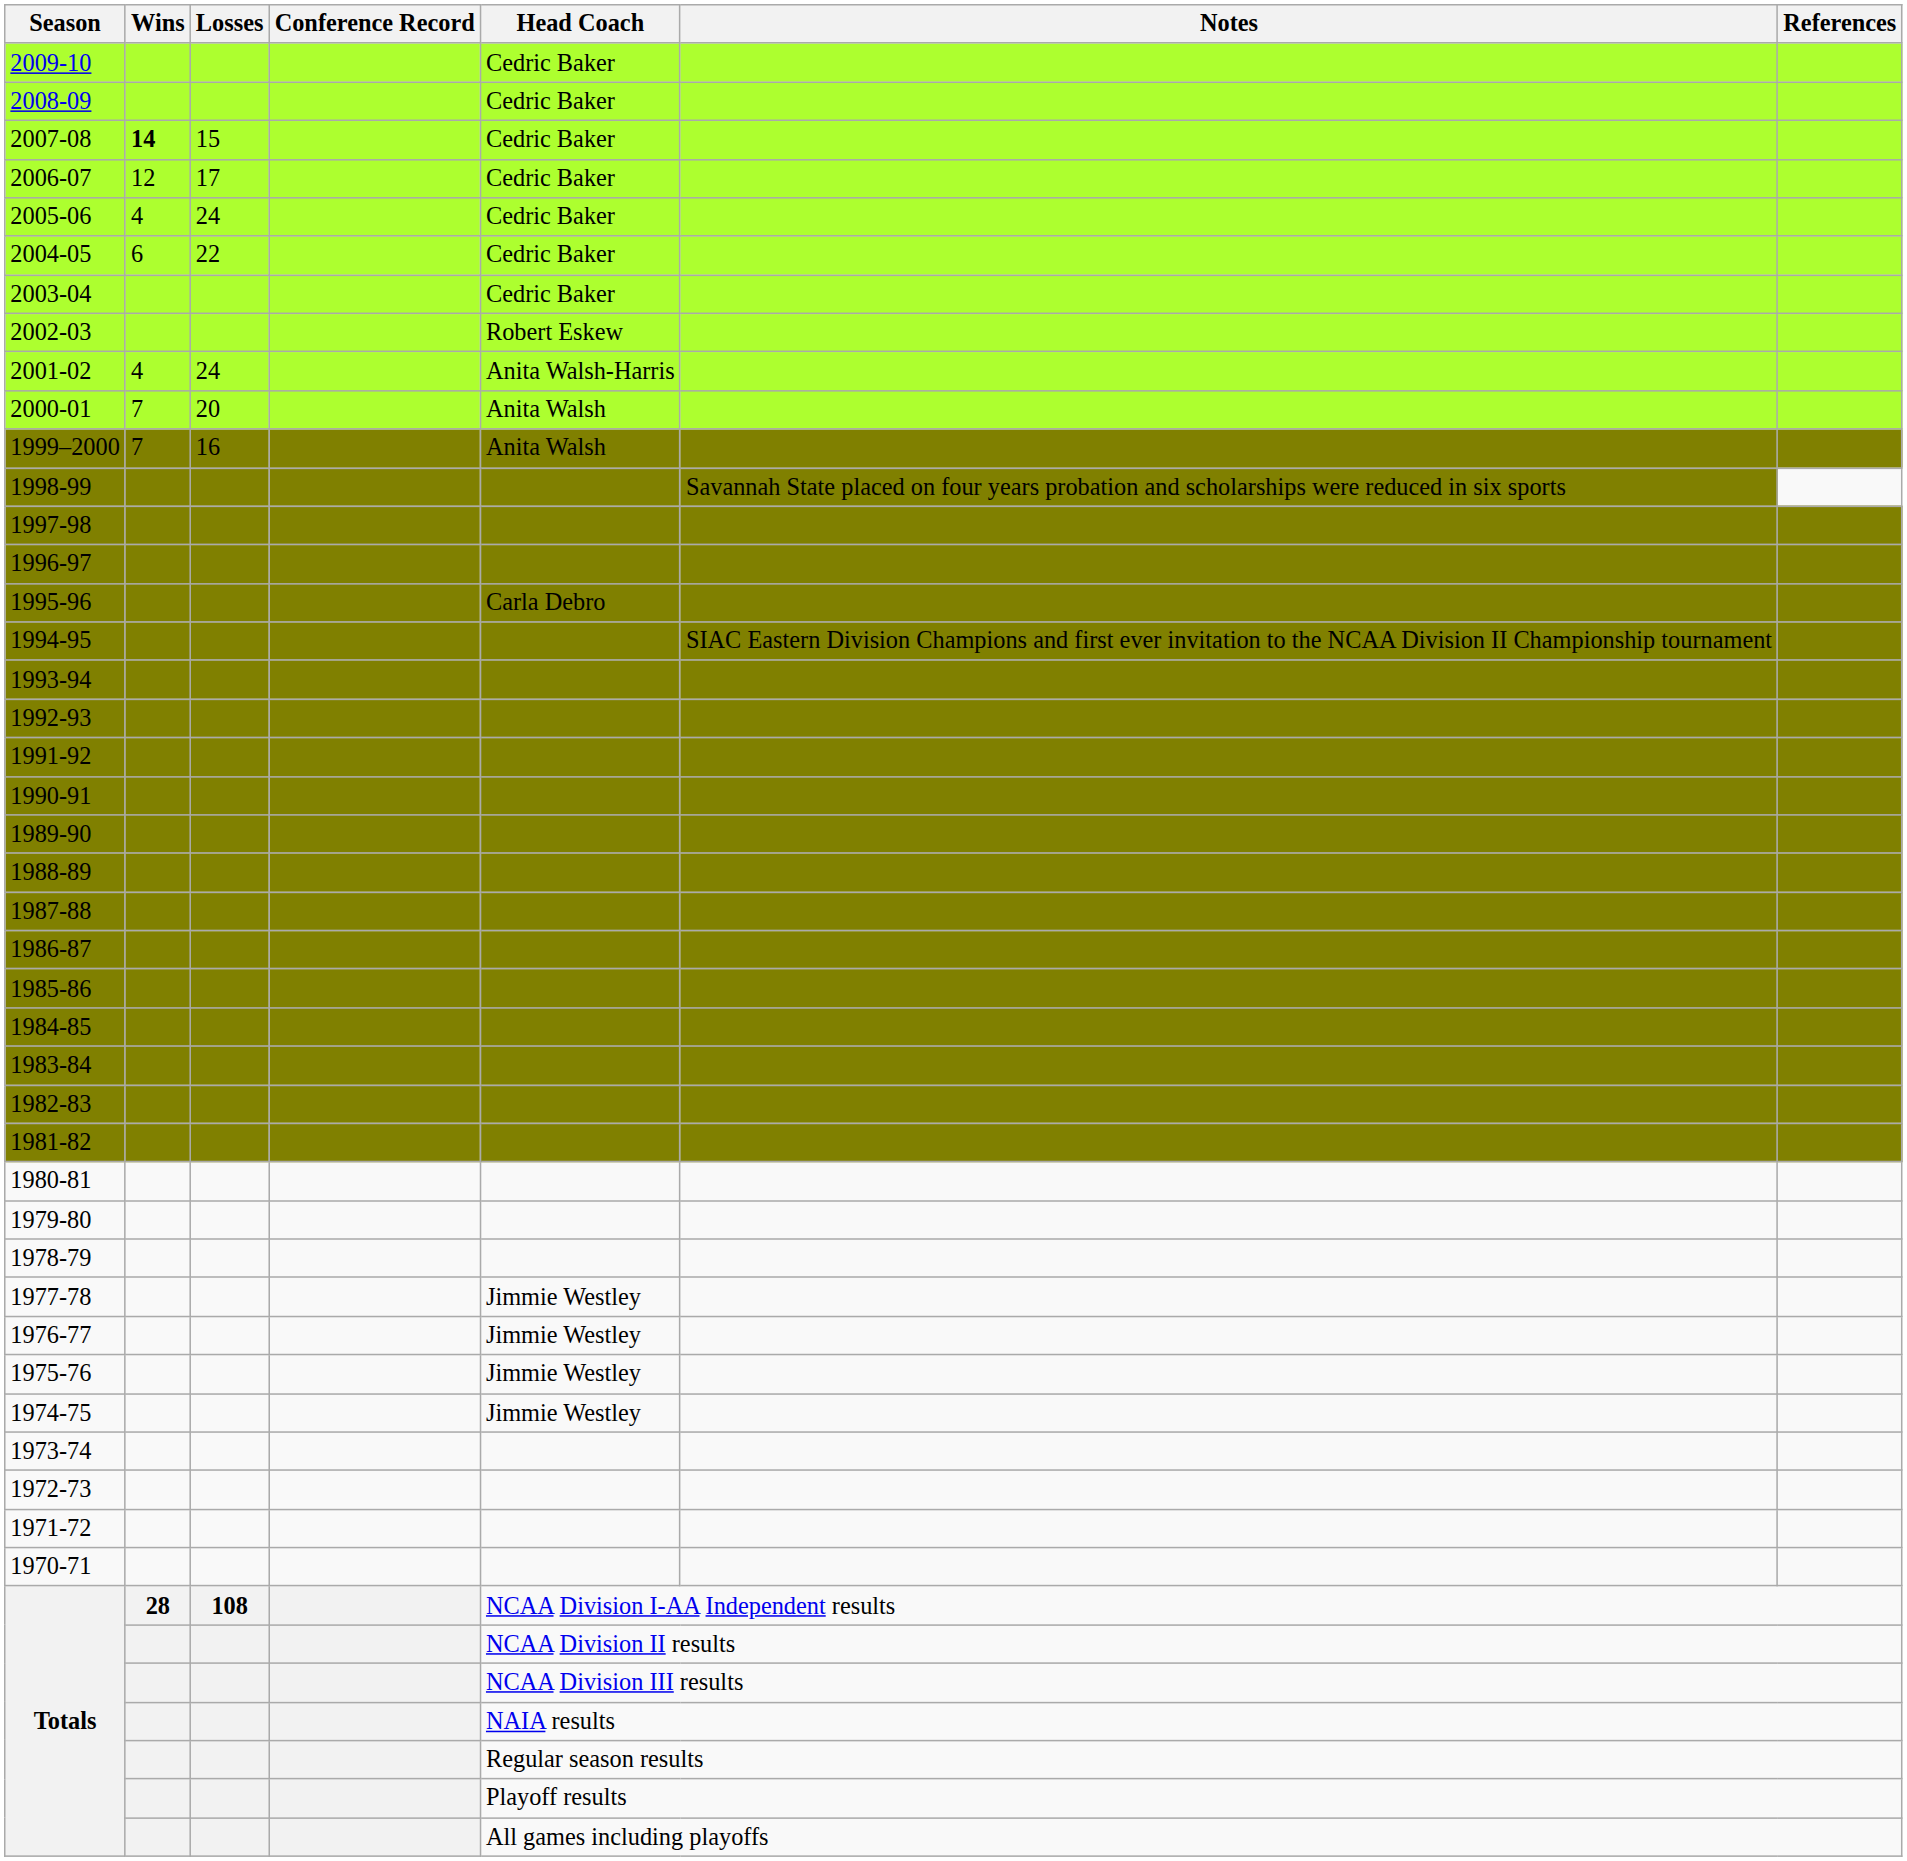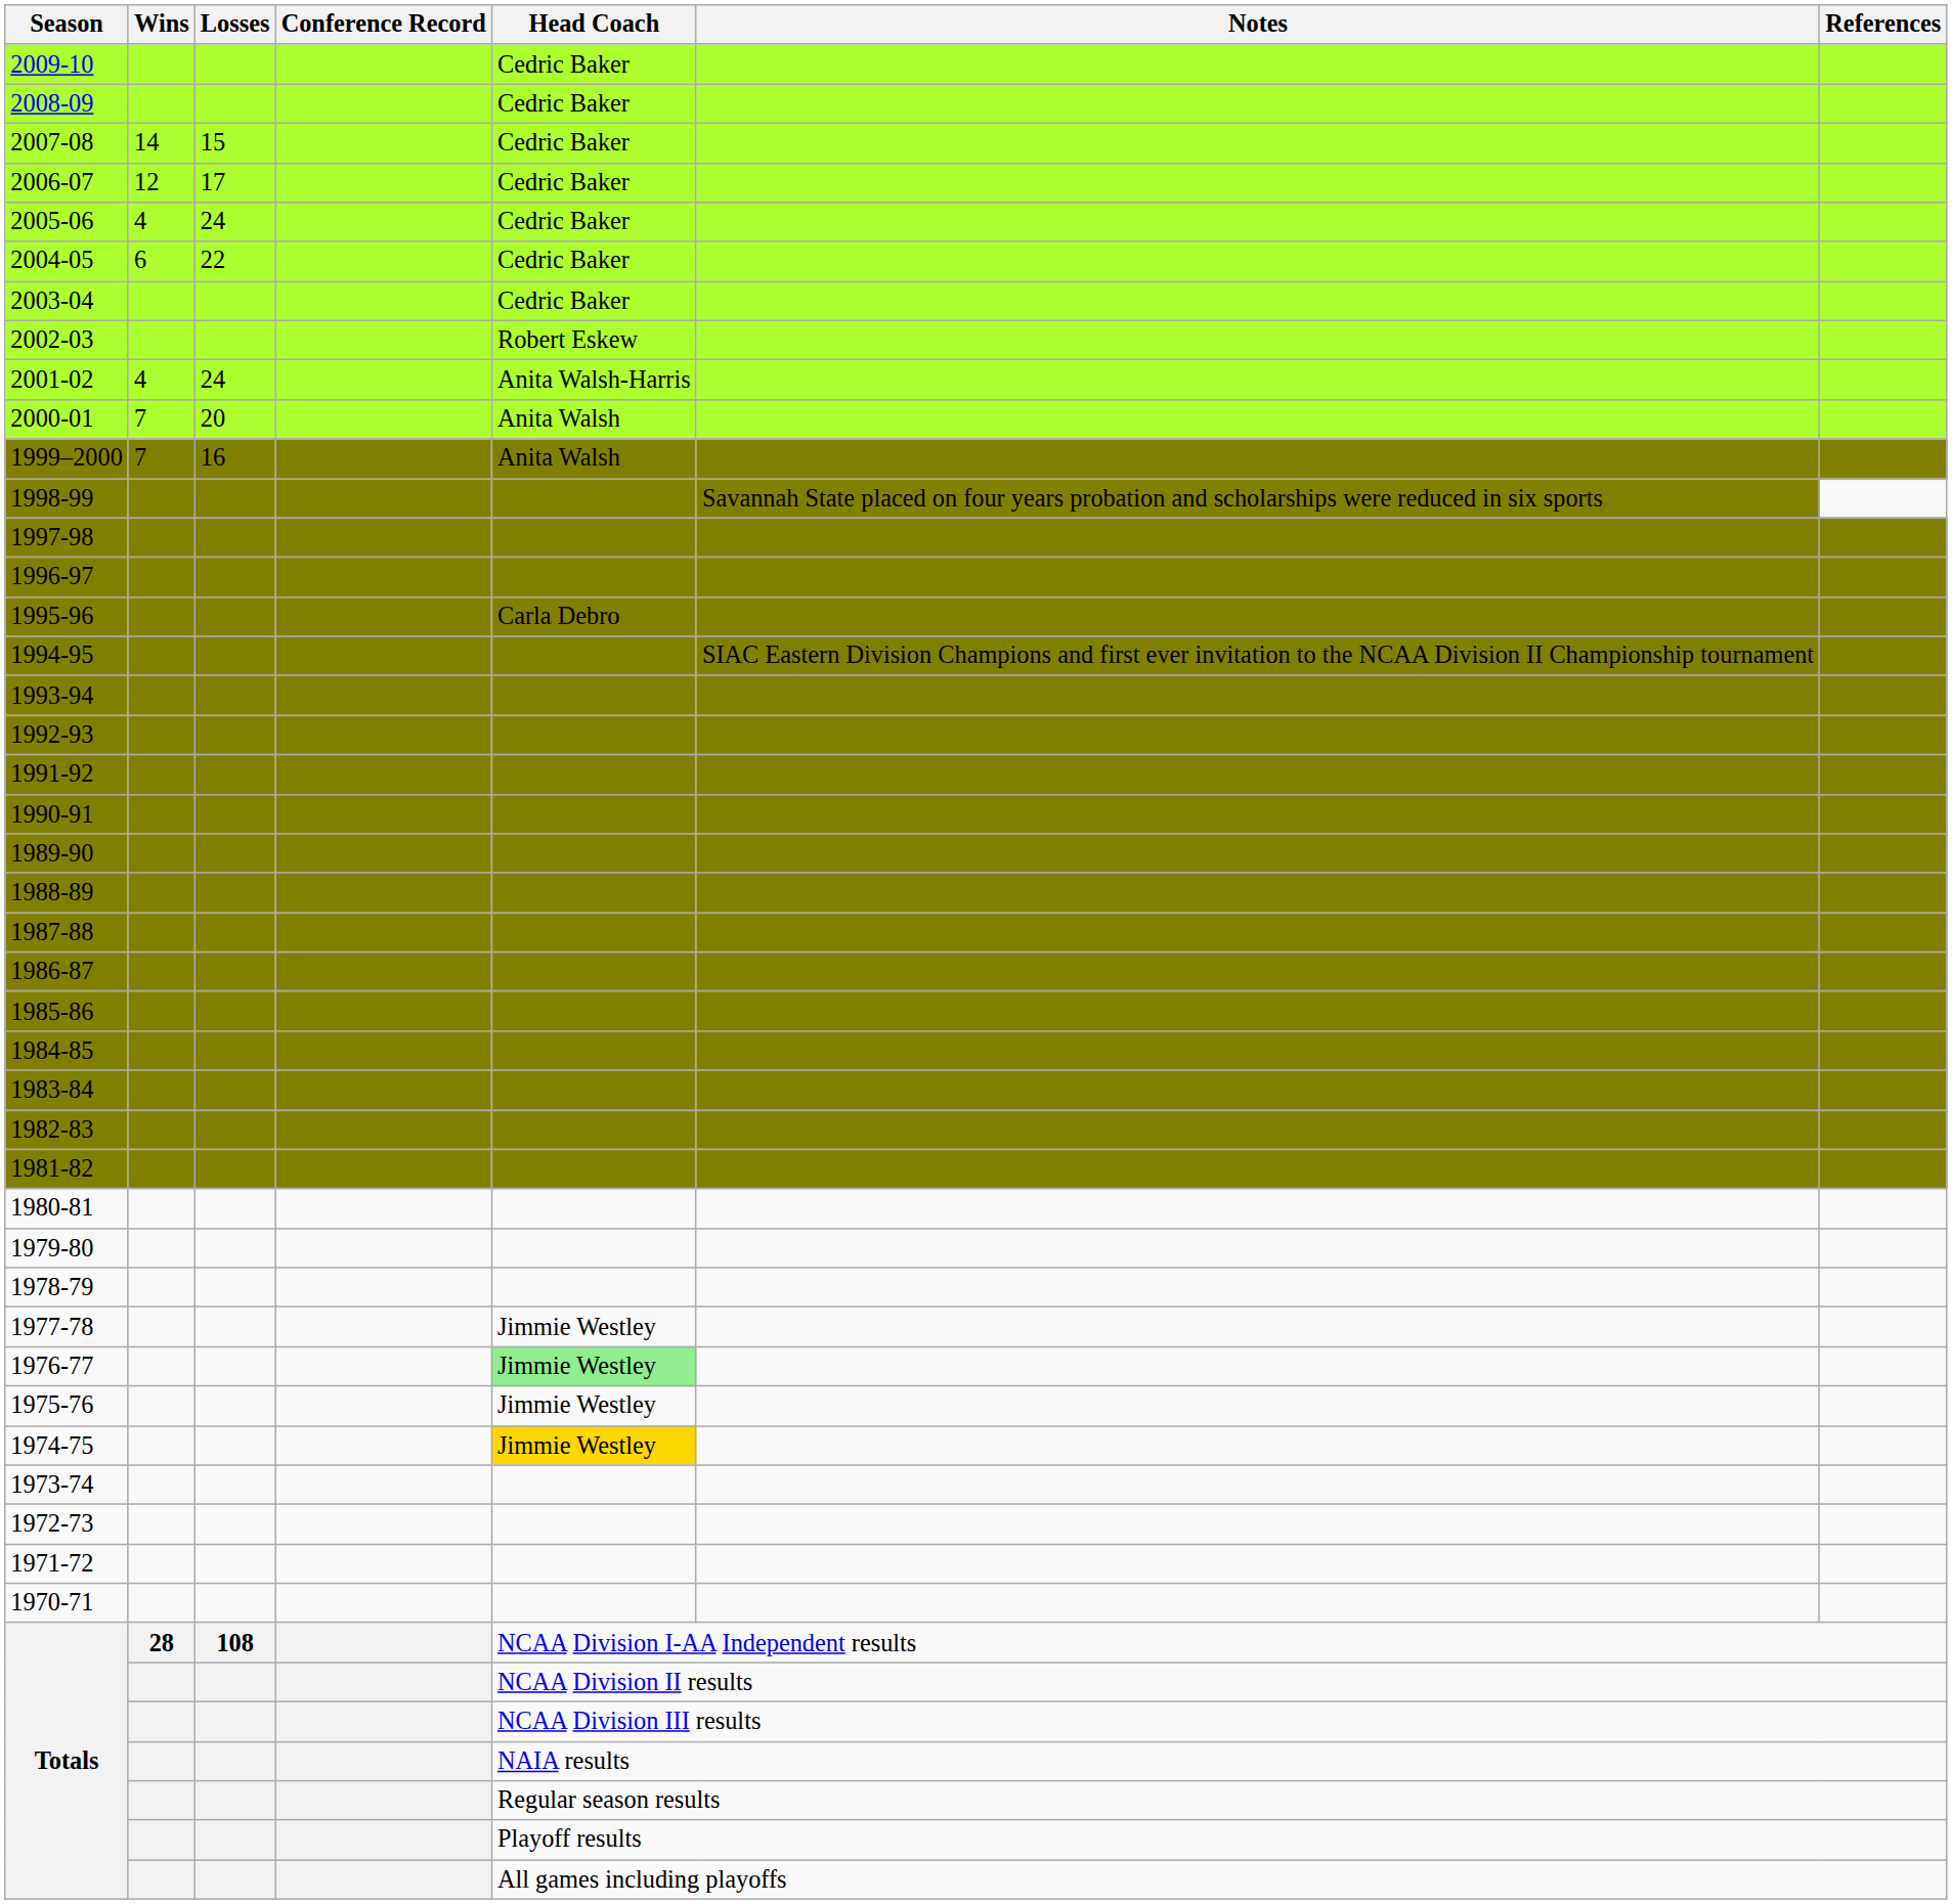2007-08 | Wins: bold -> normal
1976-77 | Head Coach: no background -> lightgreen background
1974-75 | Head Coach: no background -> gold background
